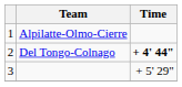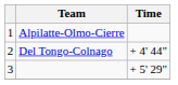Del Tongo-Colnago | Time: bold -> normal
